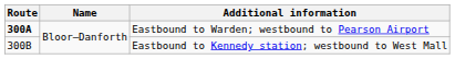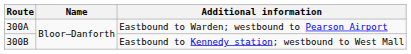Eastbound to Warden; westbound to Pearson Airport | Route: bold -> normal
